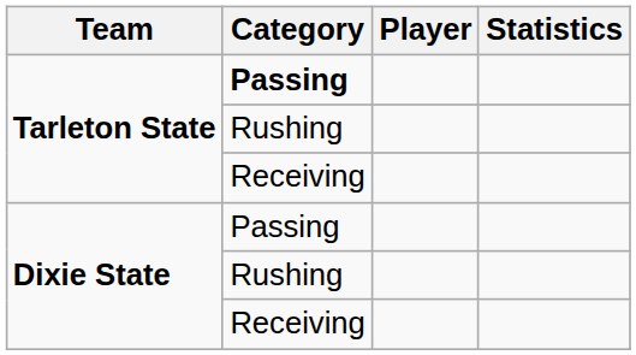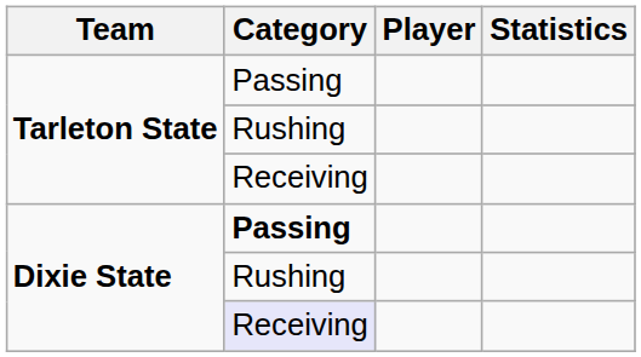Tarleton State / Passing | Category: bold -> normal
Dixie State / Passing | Category: normal -> bold
Dixie State / Receiving | Category: no background -> lavender background
